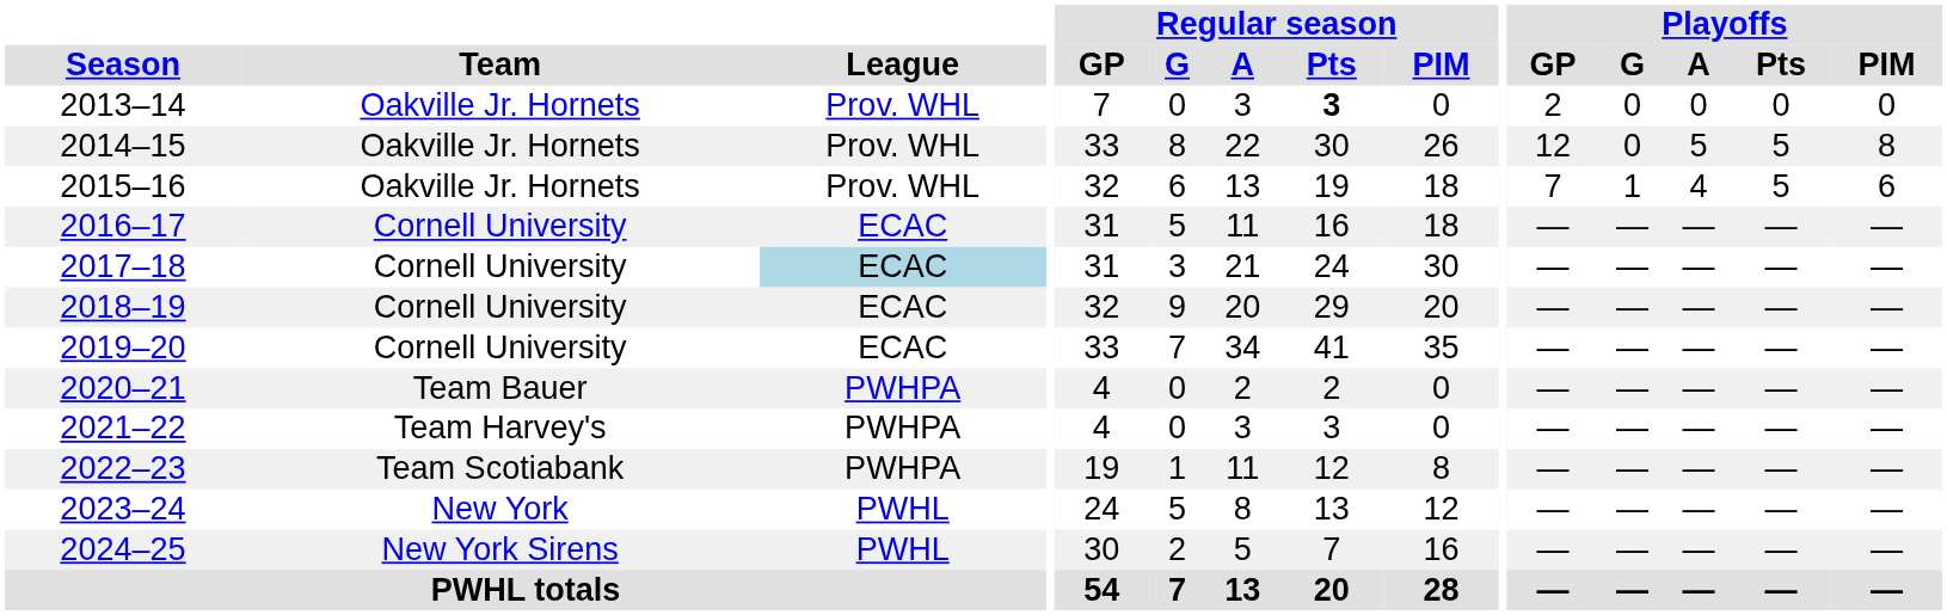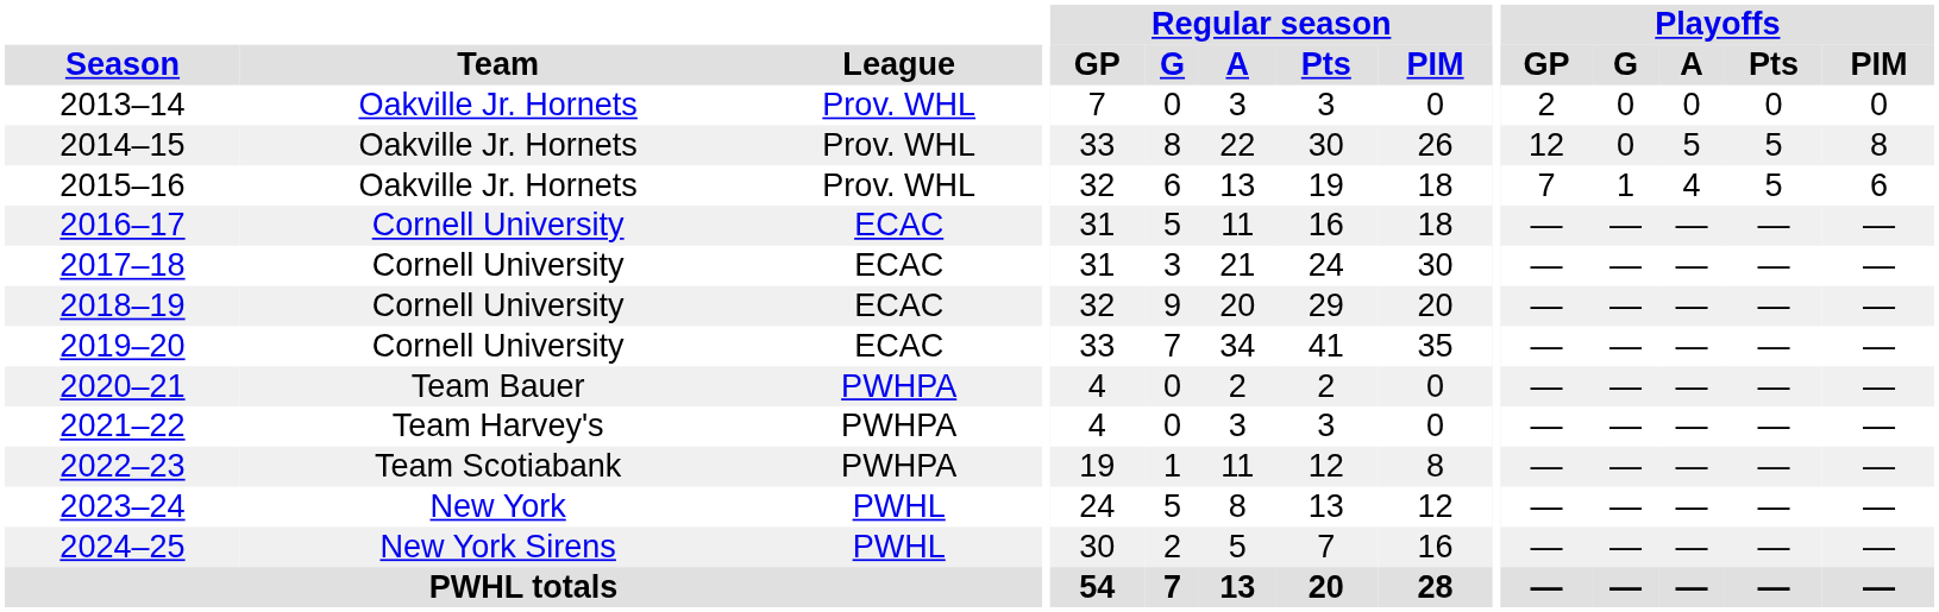2013–14 | Regular season / Pts: bold -> normal
2017–18 | League: lightblue background -> no background
